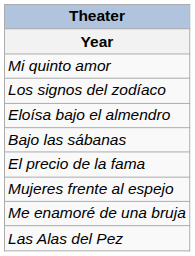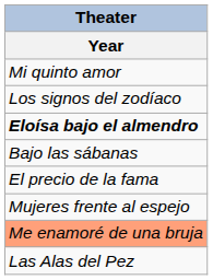Eloísa bajo el almendro | Year: normal -> bold
Me enamoré de una bruja | Year: no background -> lightsalmon background
